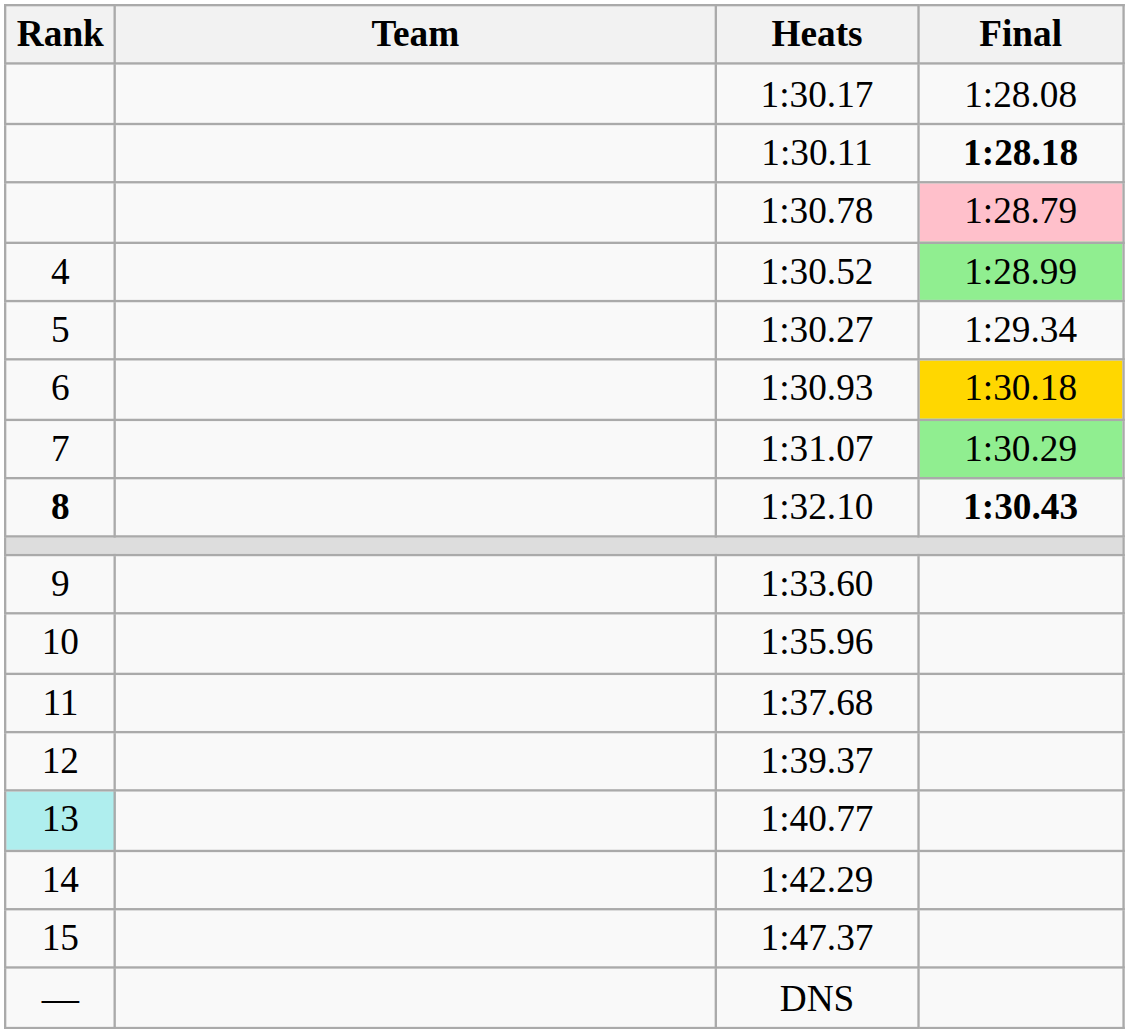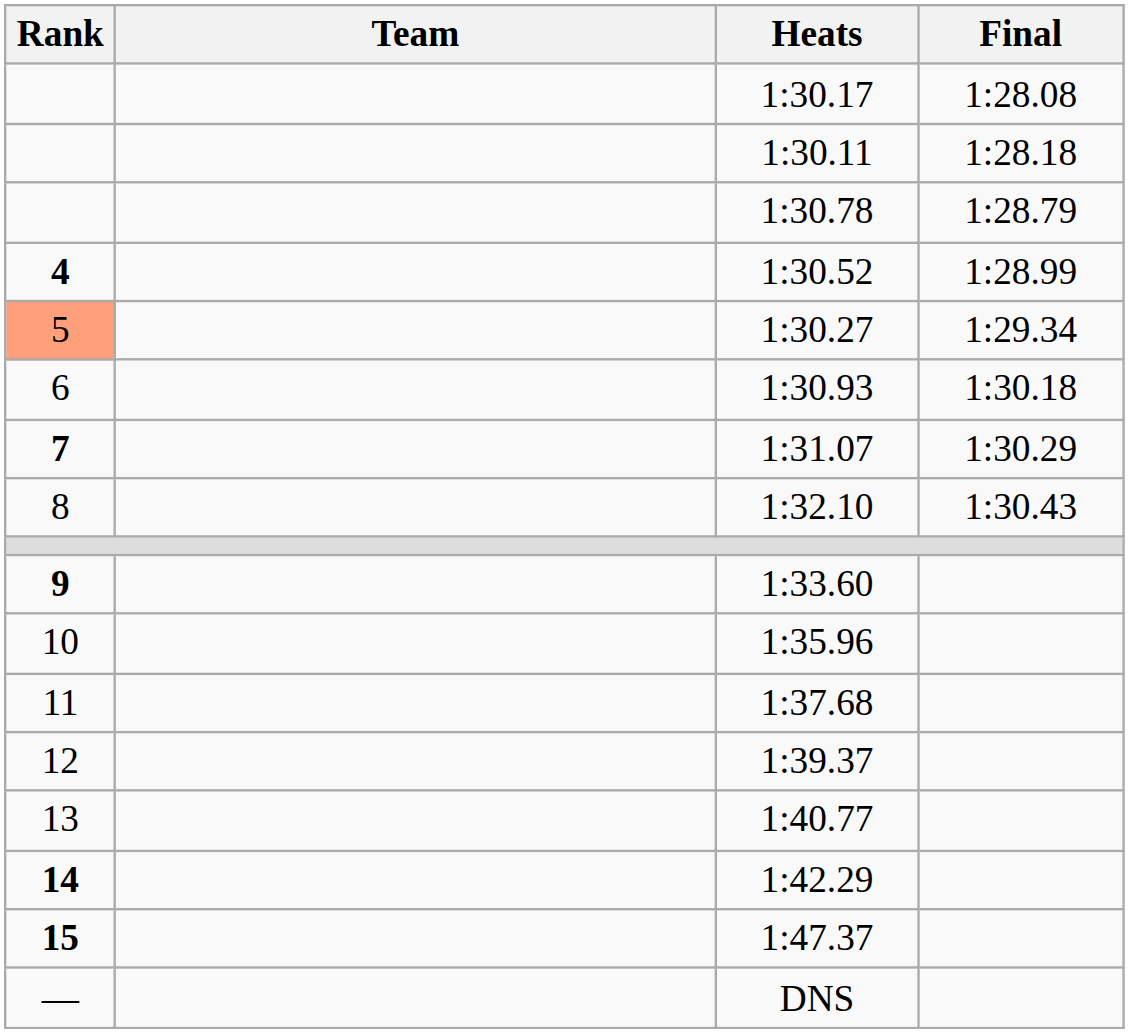1:30.11 | Final: bold -> normal
1:30.78 | Final: pink background -> no background
1:30.52 | Rank: normal -> bold
1:30.52 | Final: lightgreen background -> no background
1:30.27 | Rank: no background -> lightsalmon background
1:30.93 | Final: gold background -> no background
1:31.07 | Rank: normal -> bold
1:31.07 | Final: lightgreen background -> no background
1:32.10 | Rank: bold -> normal
1:32.10 | Final: bold -> normal
1:33.60 | Rank: normal -> bold
1:40.77 | Rank: paleturquoise background -> no background
1:42.29 | Rank: normal -> bold
1:47.37 | Rank: normal -> bold
